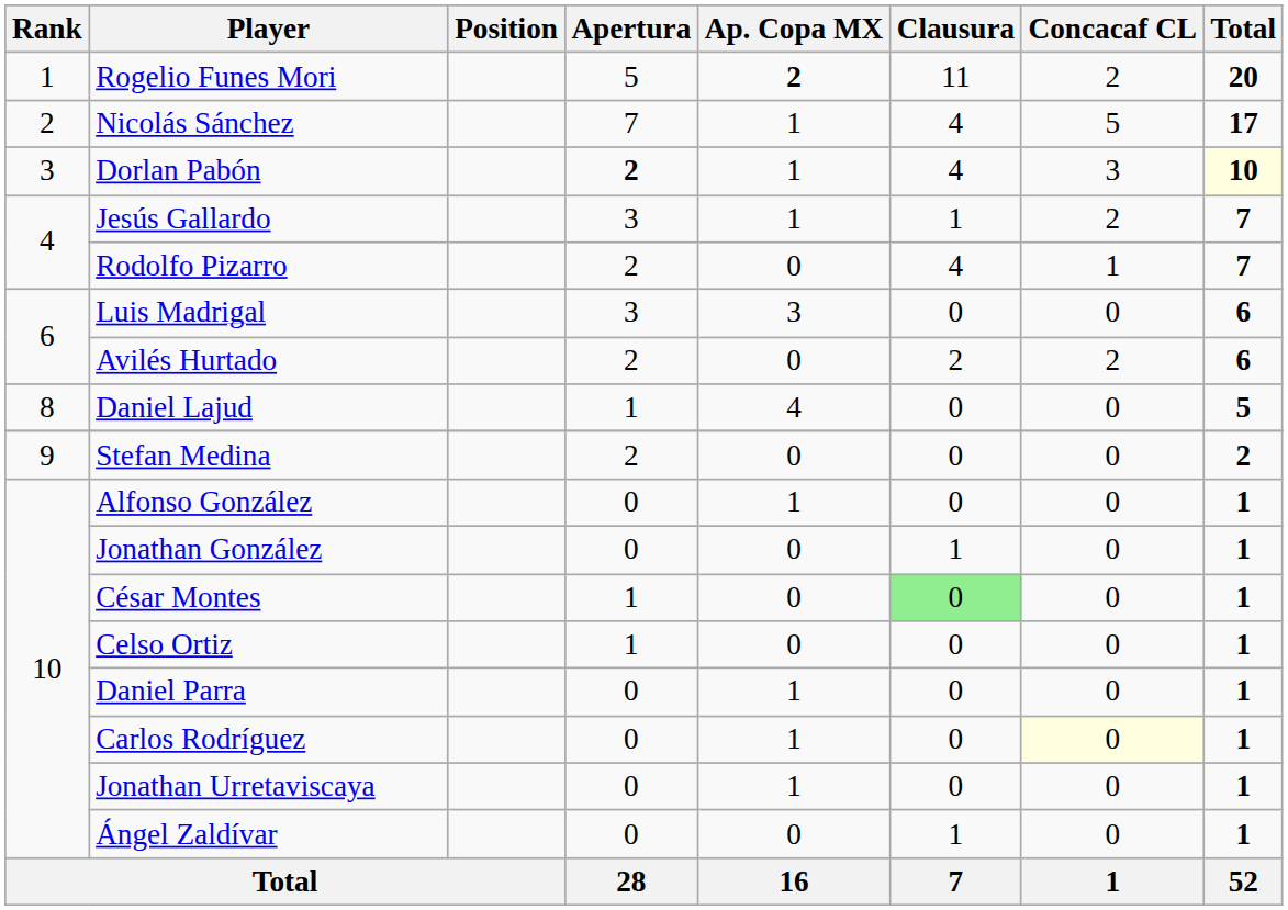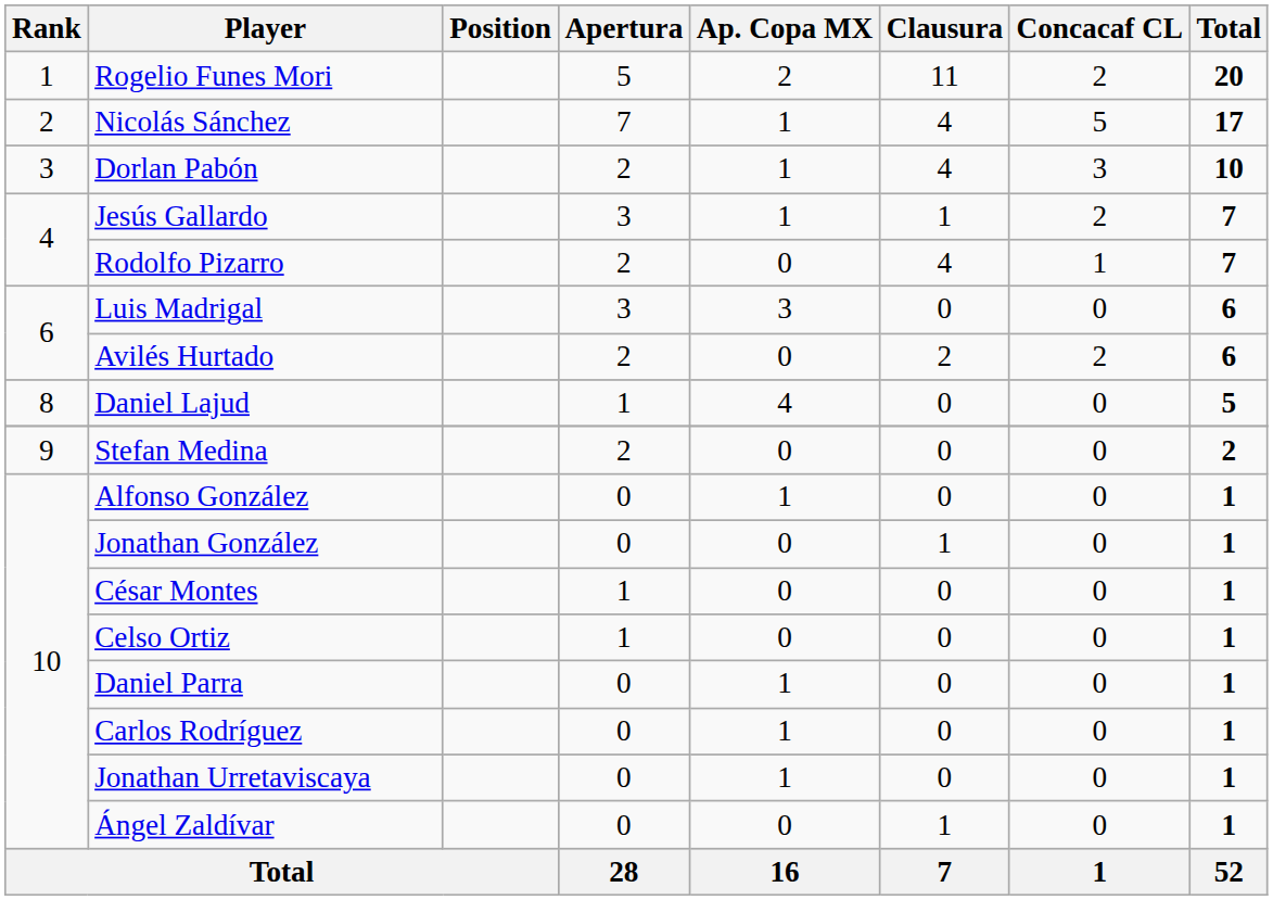Rogelio Funes Mori | Ap. Copa MX: bold -> normal
Dorlan Pabón | Apertura: bold -> normal
Dorlan Pabón | Total: lightyellow background -> no background
César Montes | Clausura: lightgreen background -> no background
Carlos Rodríguez | Concacaf CL: lightyellow background -> no background
